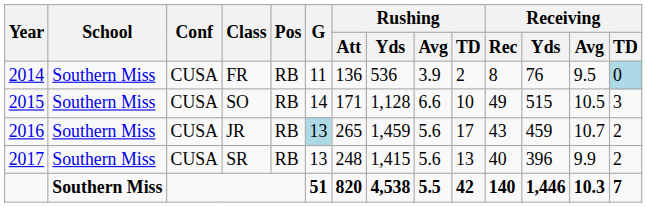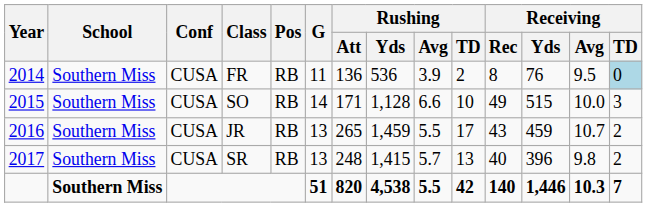SO | Receiving / Avg: 10.5 -> 10.0
JR | G: lightblue background -> no background
JR | Rushing / Avg: 5.6 -> 5.5
SR | Rushing / Avg: 5.6 -> 5.7
SR | Receiving / Avg: 9.9 -> 9.8
